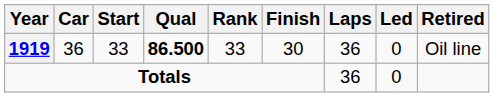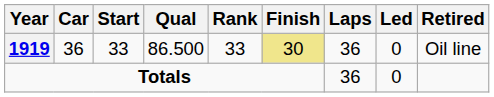1919 | Qual: bold -> normal
1919 | Finish: no background -> khaki background
